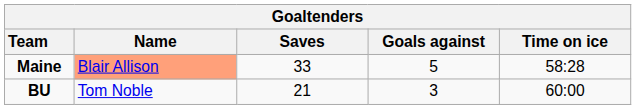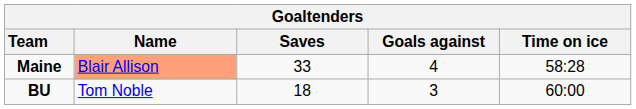Maine | Goals against: 5 -> 4
BU | Saves: 21 -> 18
